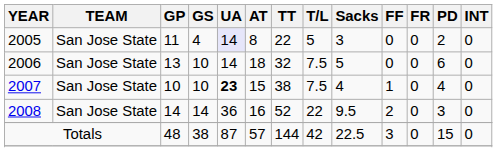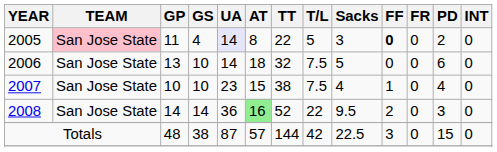2005 | TEAM: no background -> pink background
2005 | FF: normal -> bold
2007 | UA: bold -> normal
2008 | AT: no background -> lightgreen background
